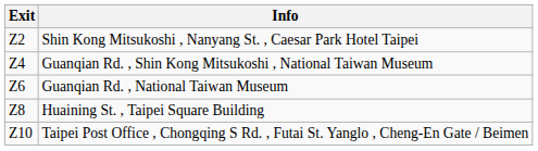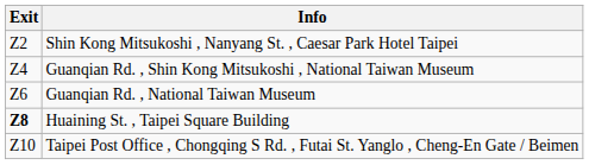Huaining St. , Taipei Square Building | Exit: normal -> bold
